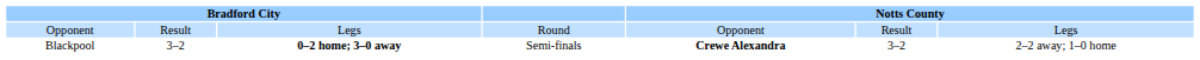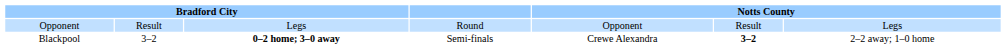Blackpool | column 5: bold -> normal
Blackpool | column 6: normal -> bold
